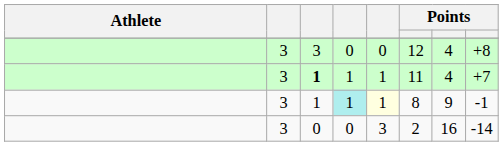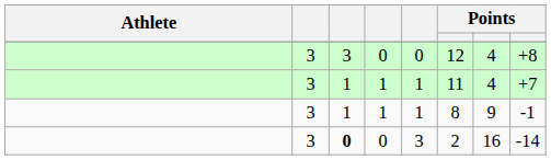row 4 | column 3: bold -> normal
row 5 | column 4: paleturquoise background -> no background
row 5 | column 5: lightyellow background -> no background
row 6 | column 3: normal -> bold
